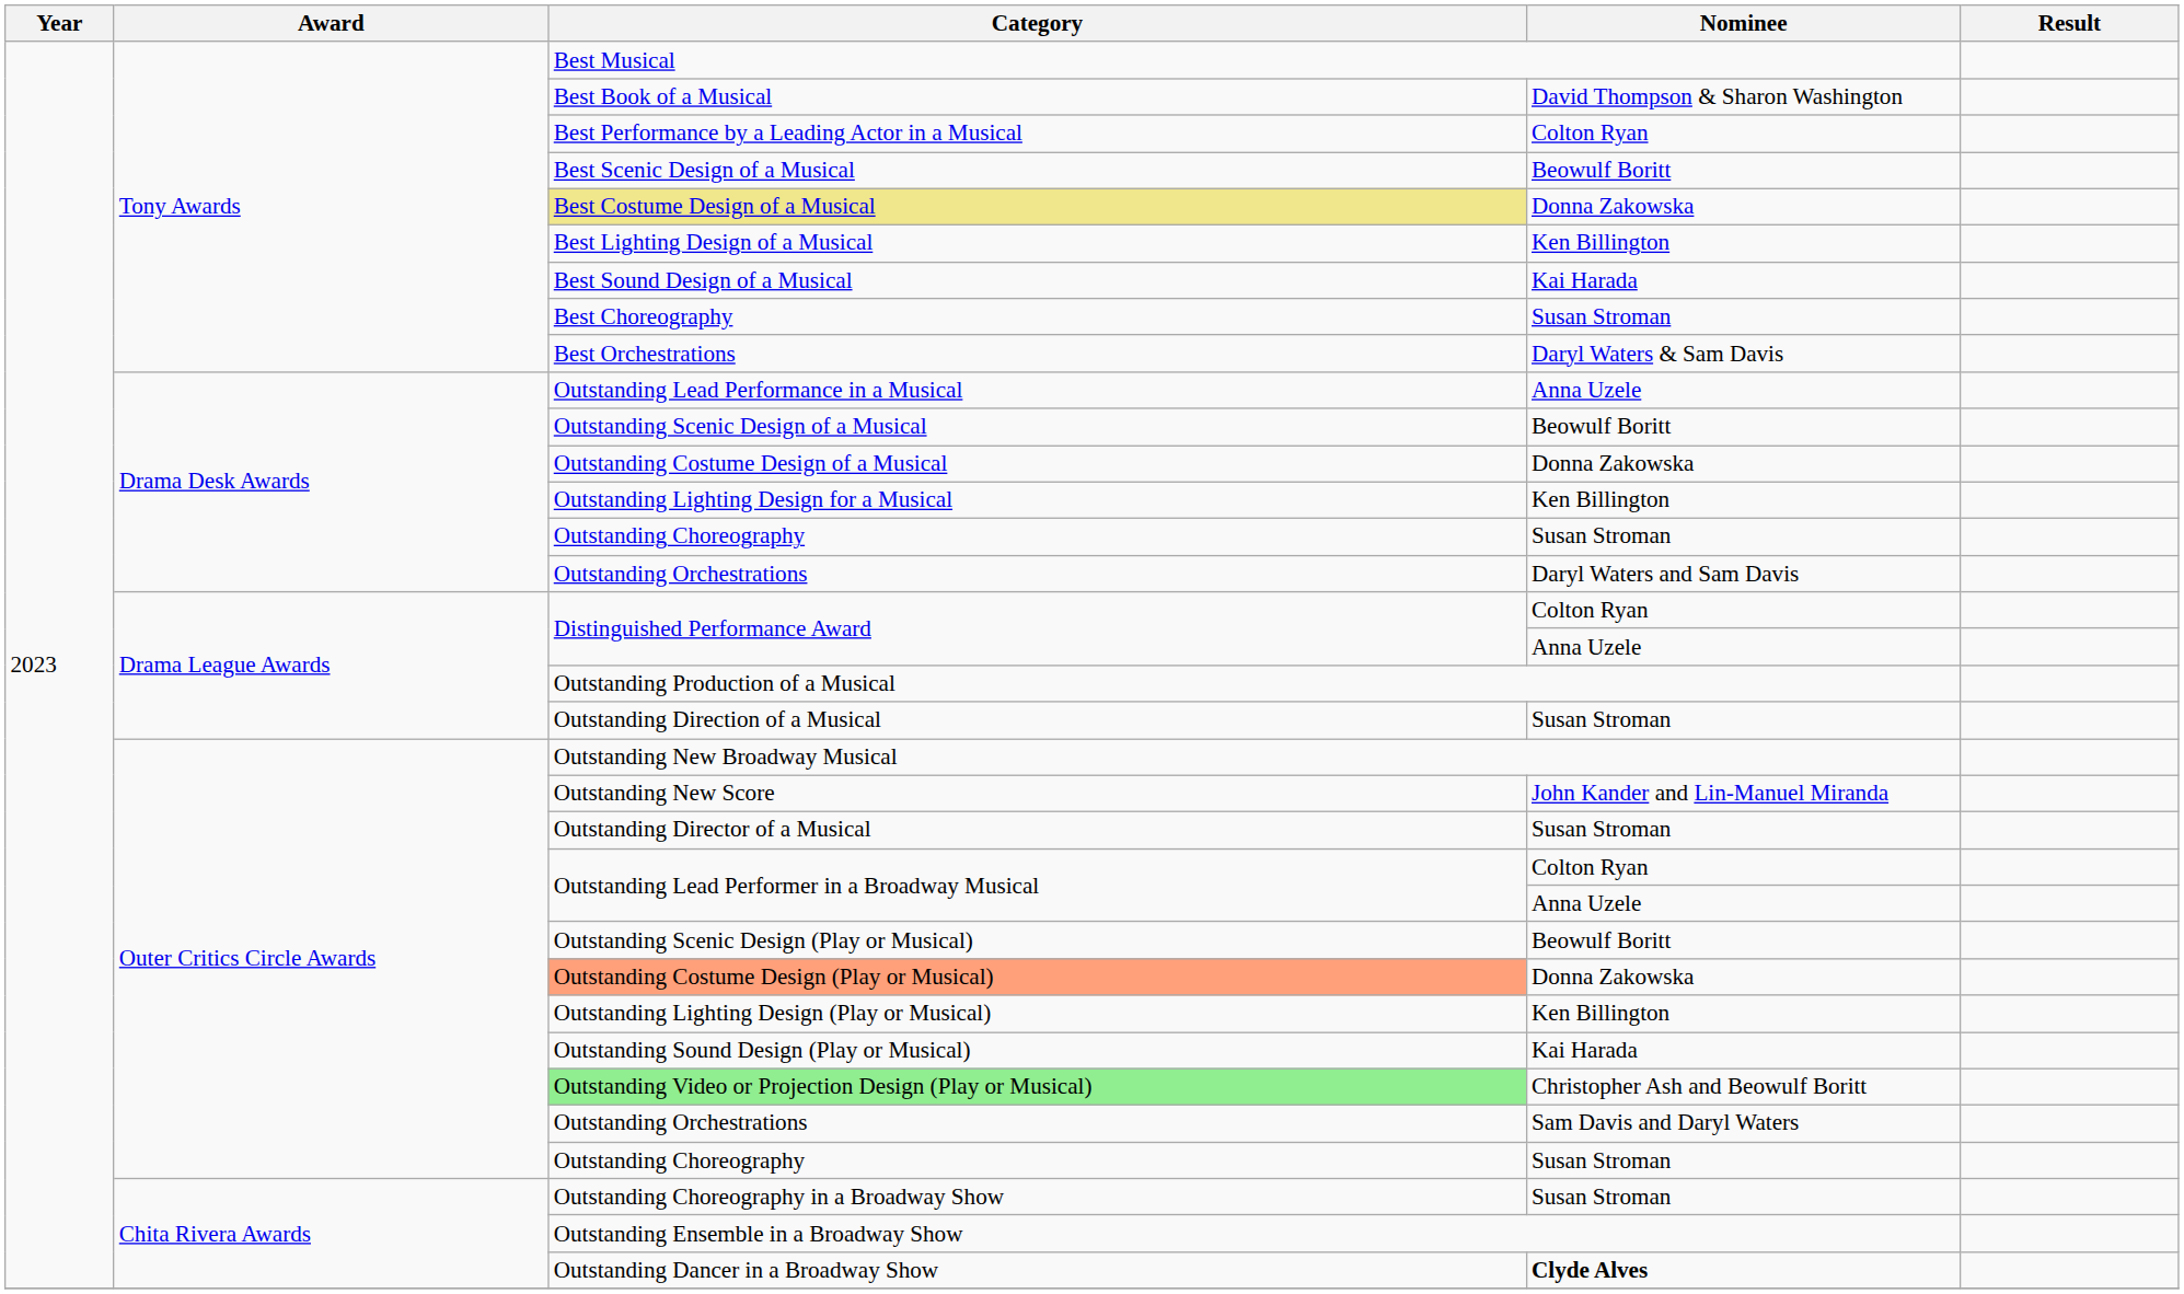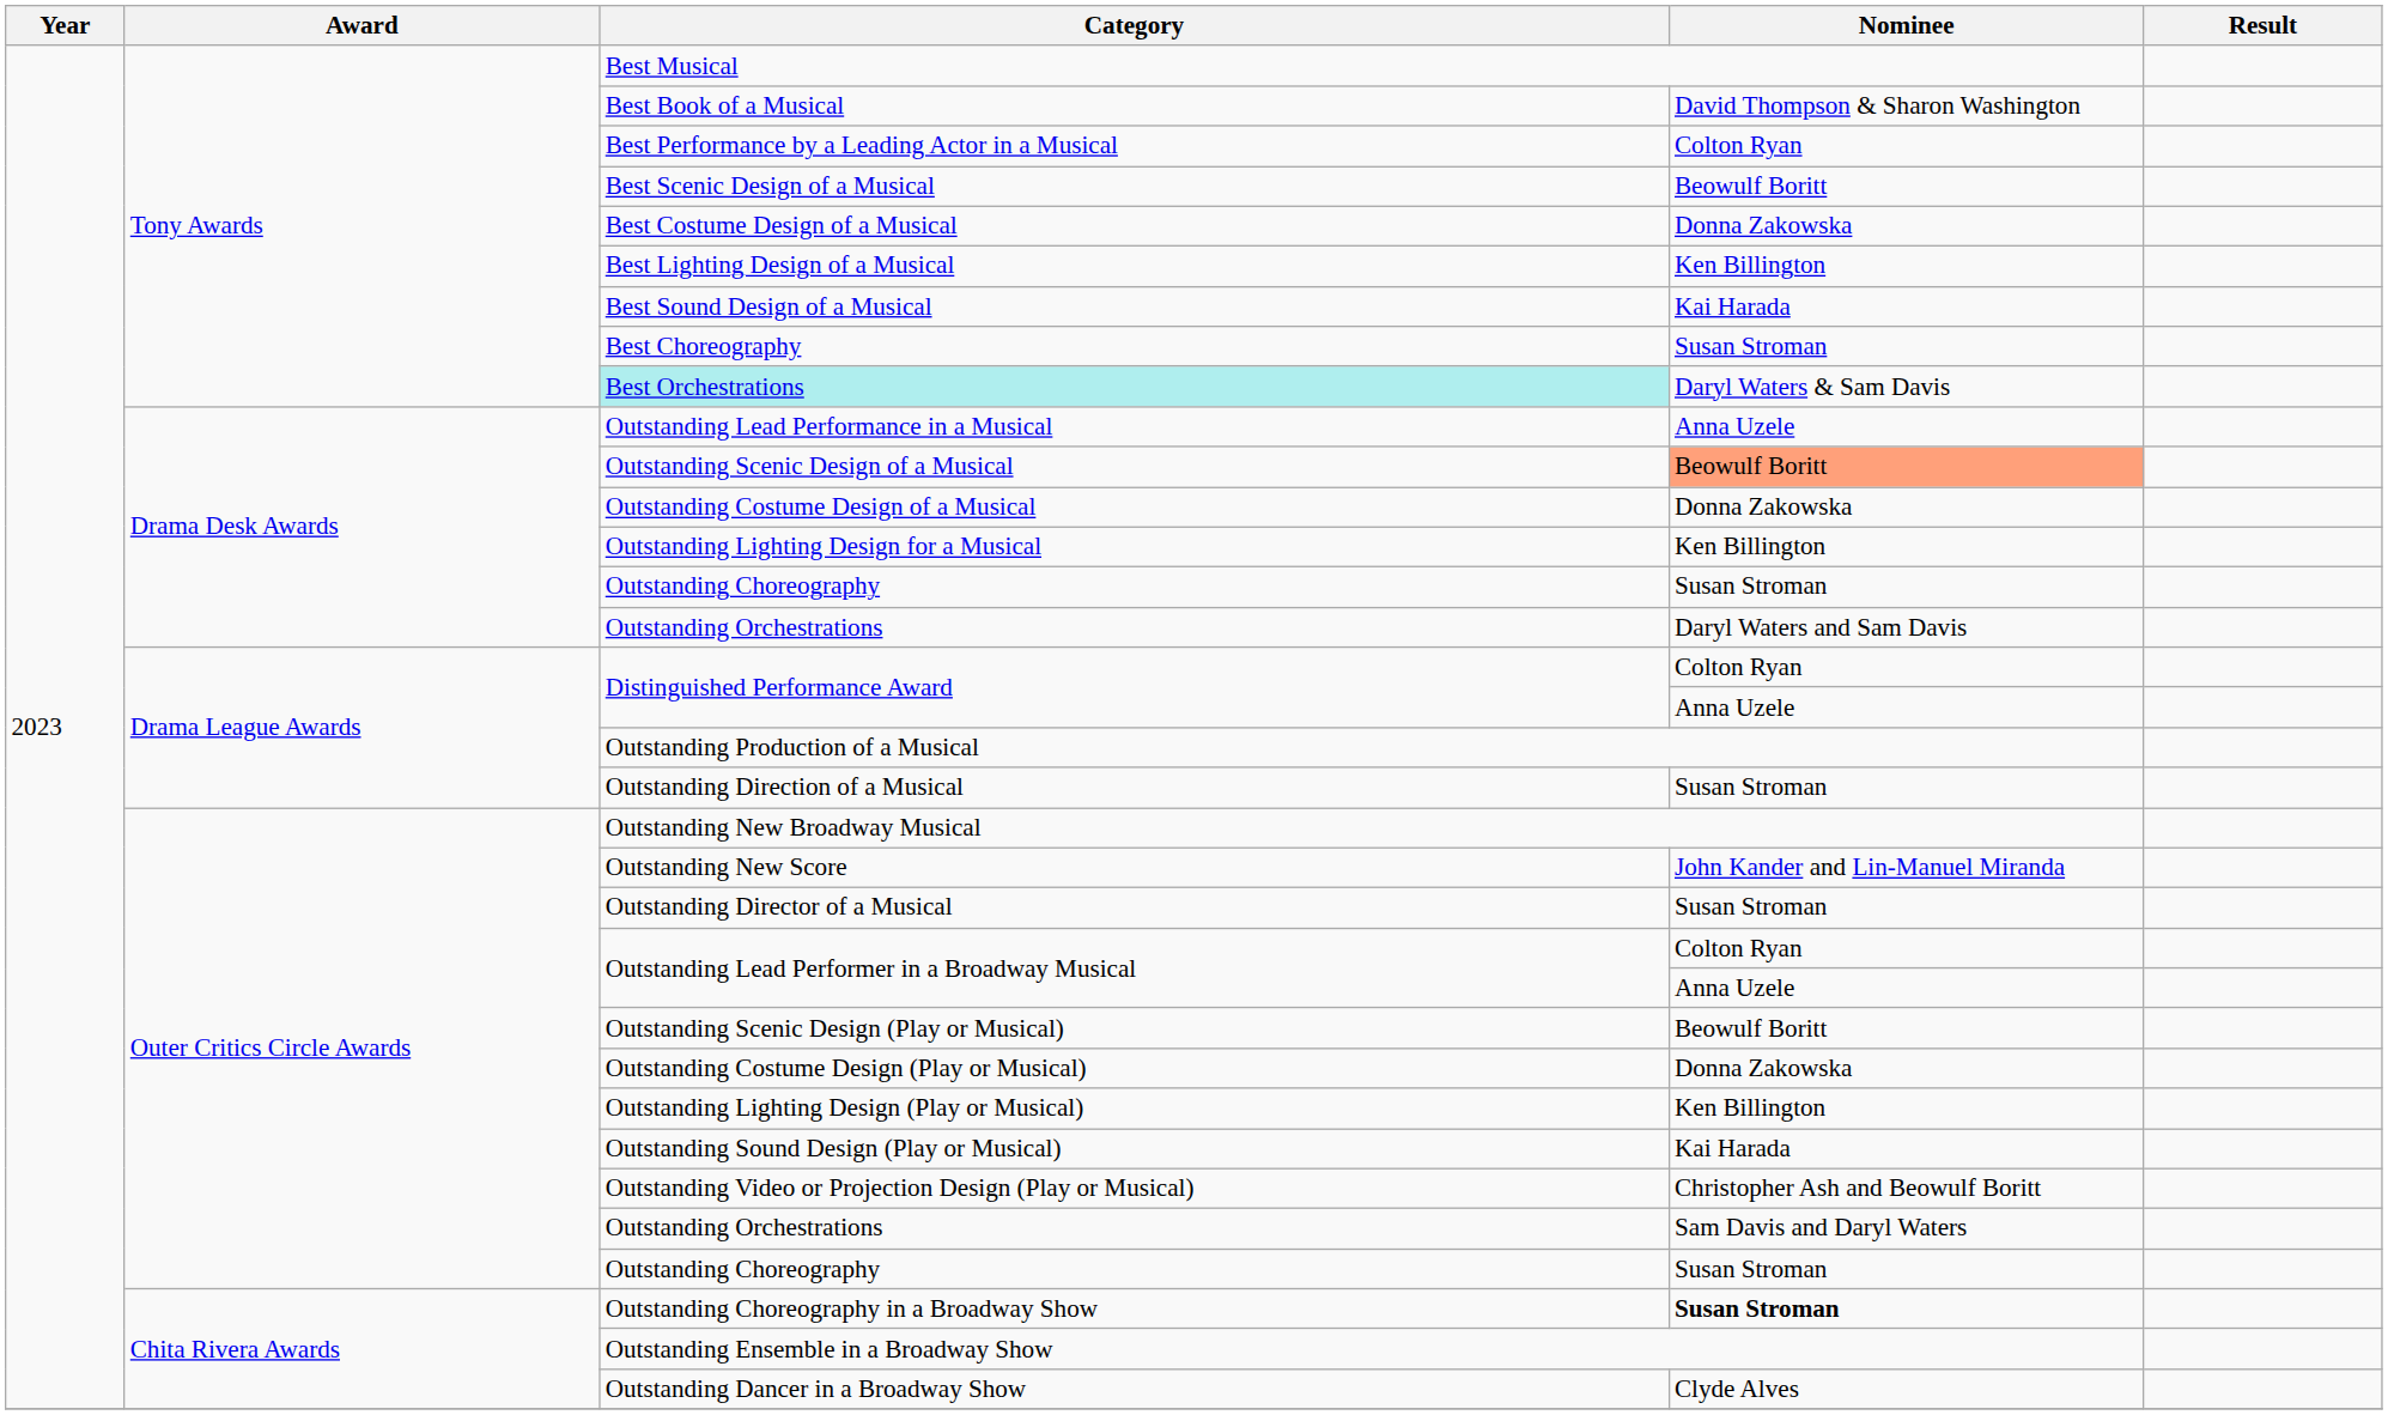Best Costume Design of a Musical | Category: khaki background -> no background
Best Orchestrations | Category: no background -> paleturquoise background
Outstanding Scenic Design of a Musical | Nominee: no background -> lightsalmon background
Outstanding Costume Design (Play or Musical) | Category: lightsalmon background -> no background
Outstanding Video or Projection Design (Play or Musical) | Category: lightgreen background -> no background
Outstanding Choreography in a Broadway Show | Nominee: normal -> bold
Outstanding Dancer in a Broadway Show | Nominee: bold -> normal
